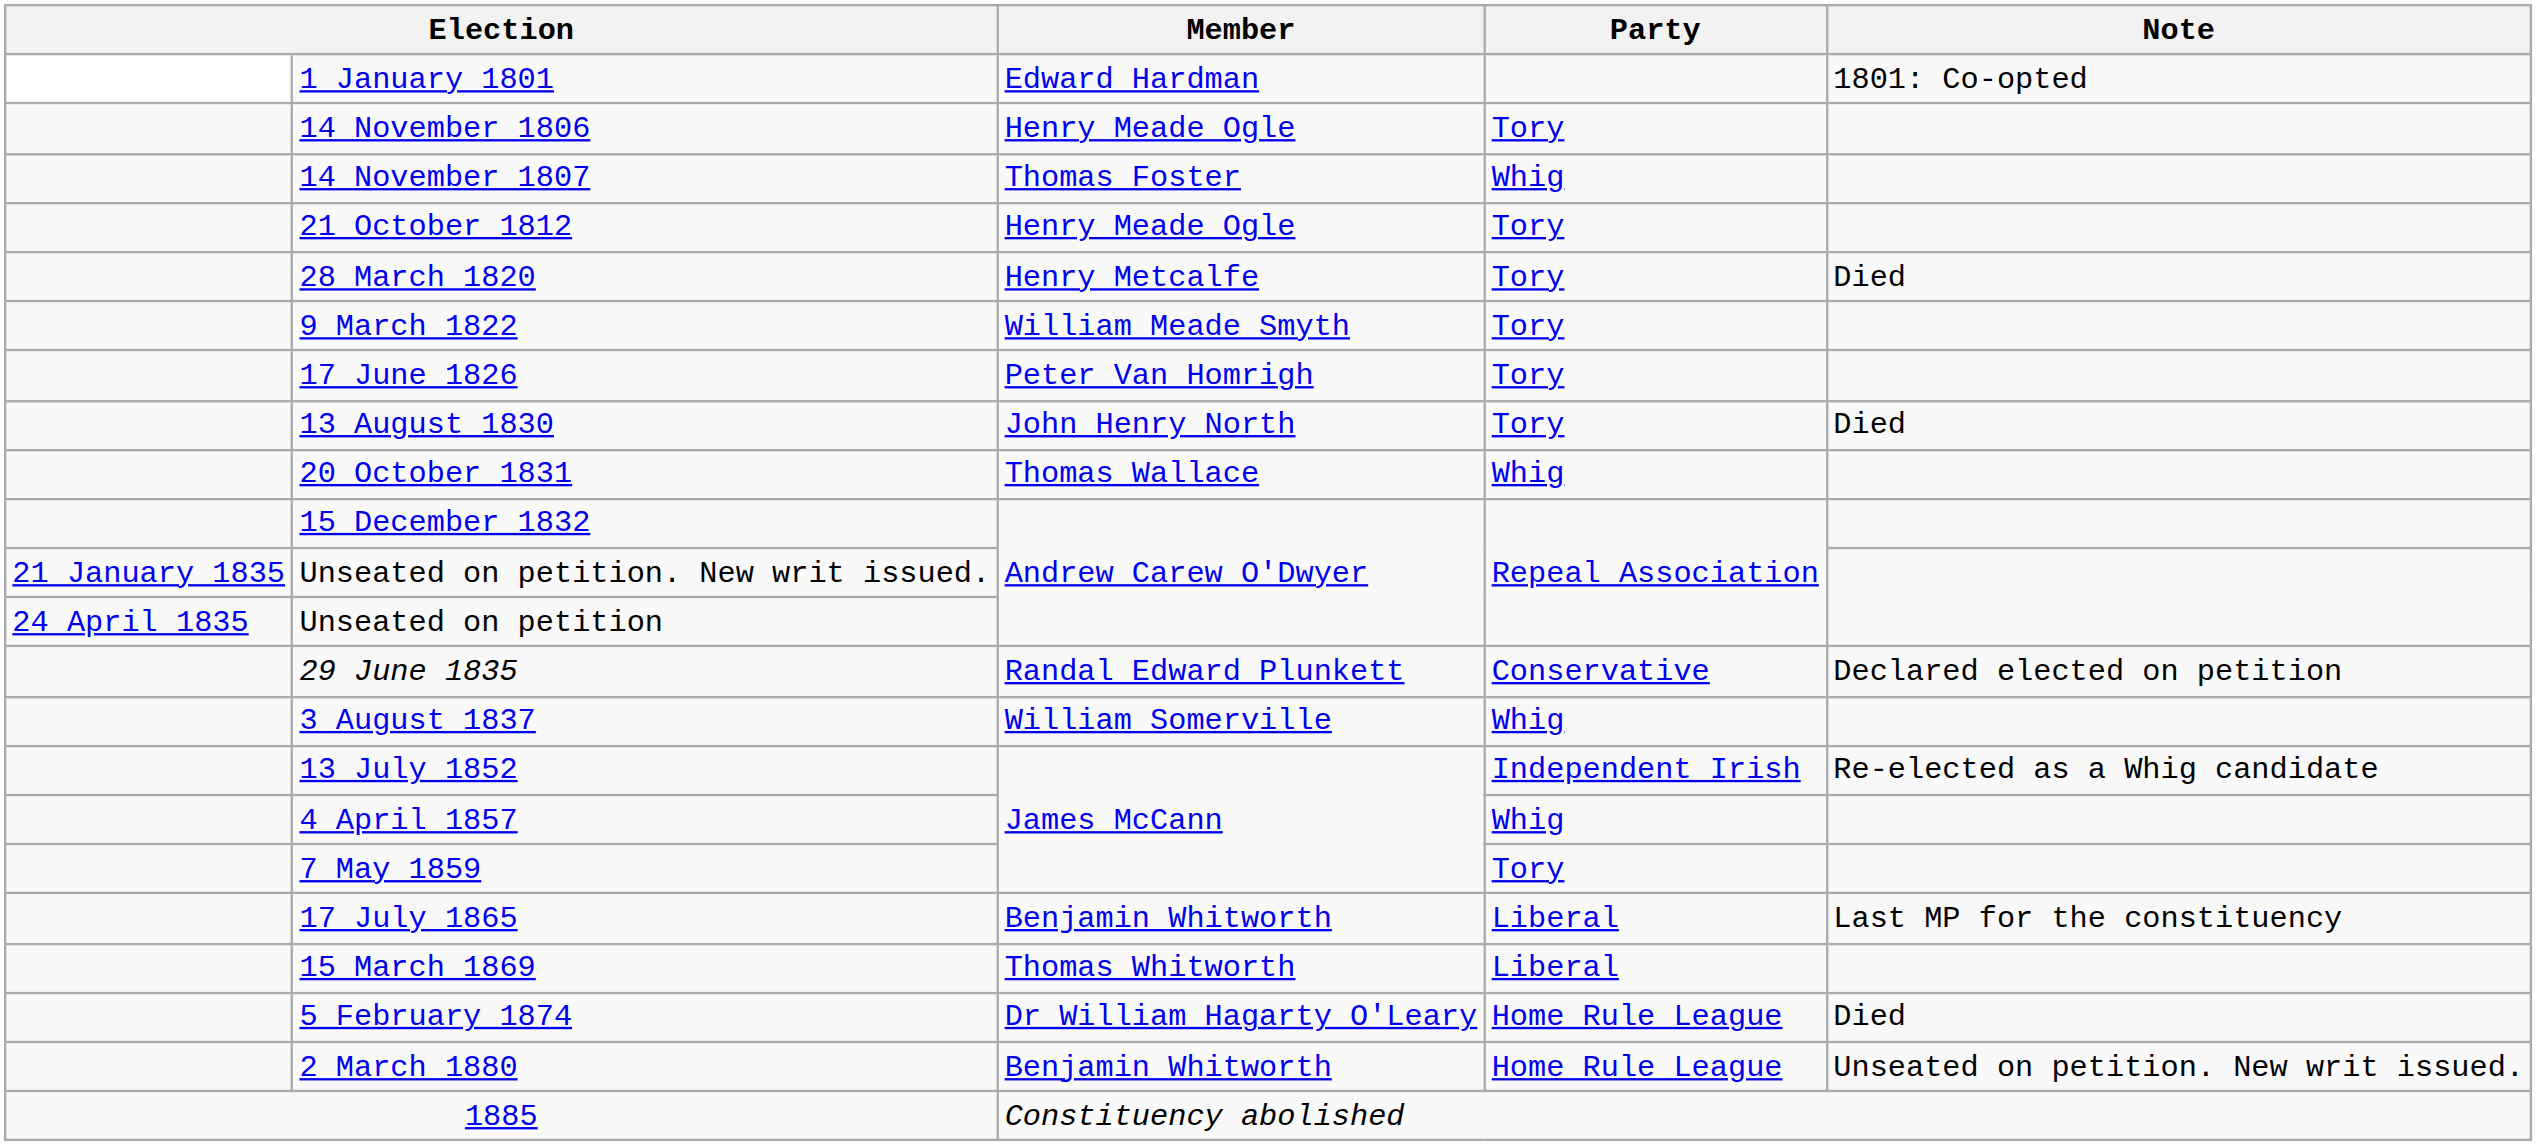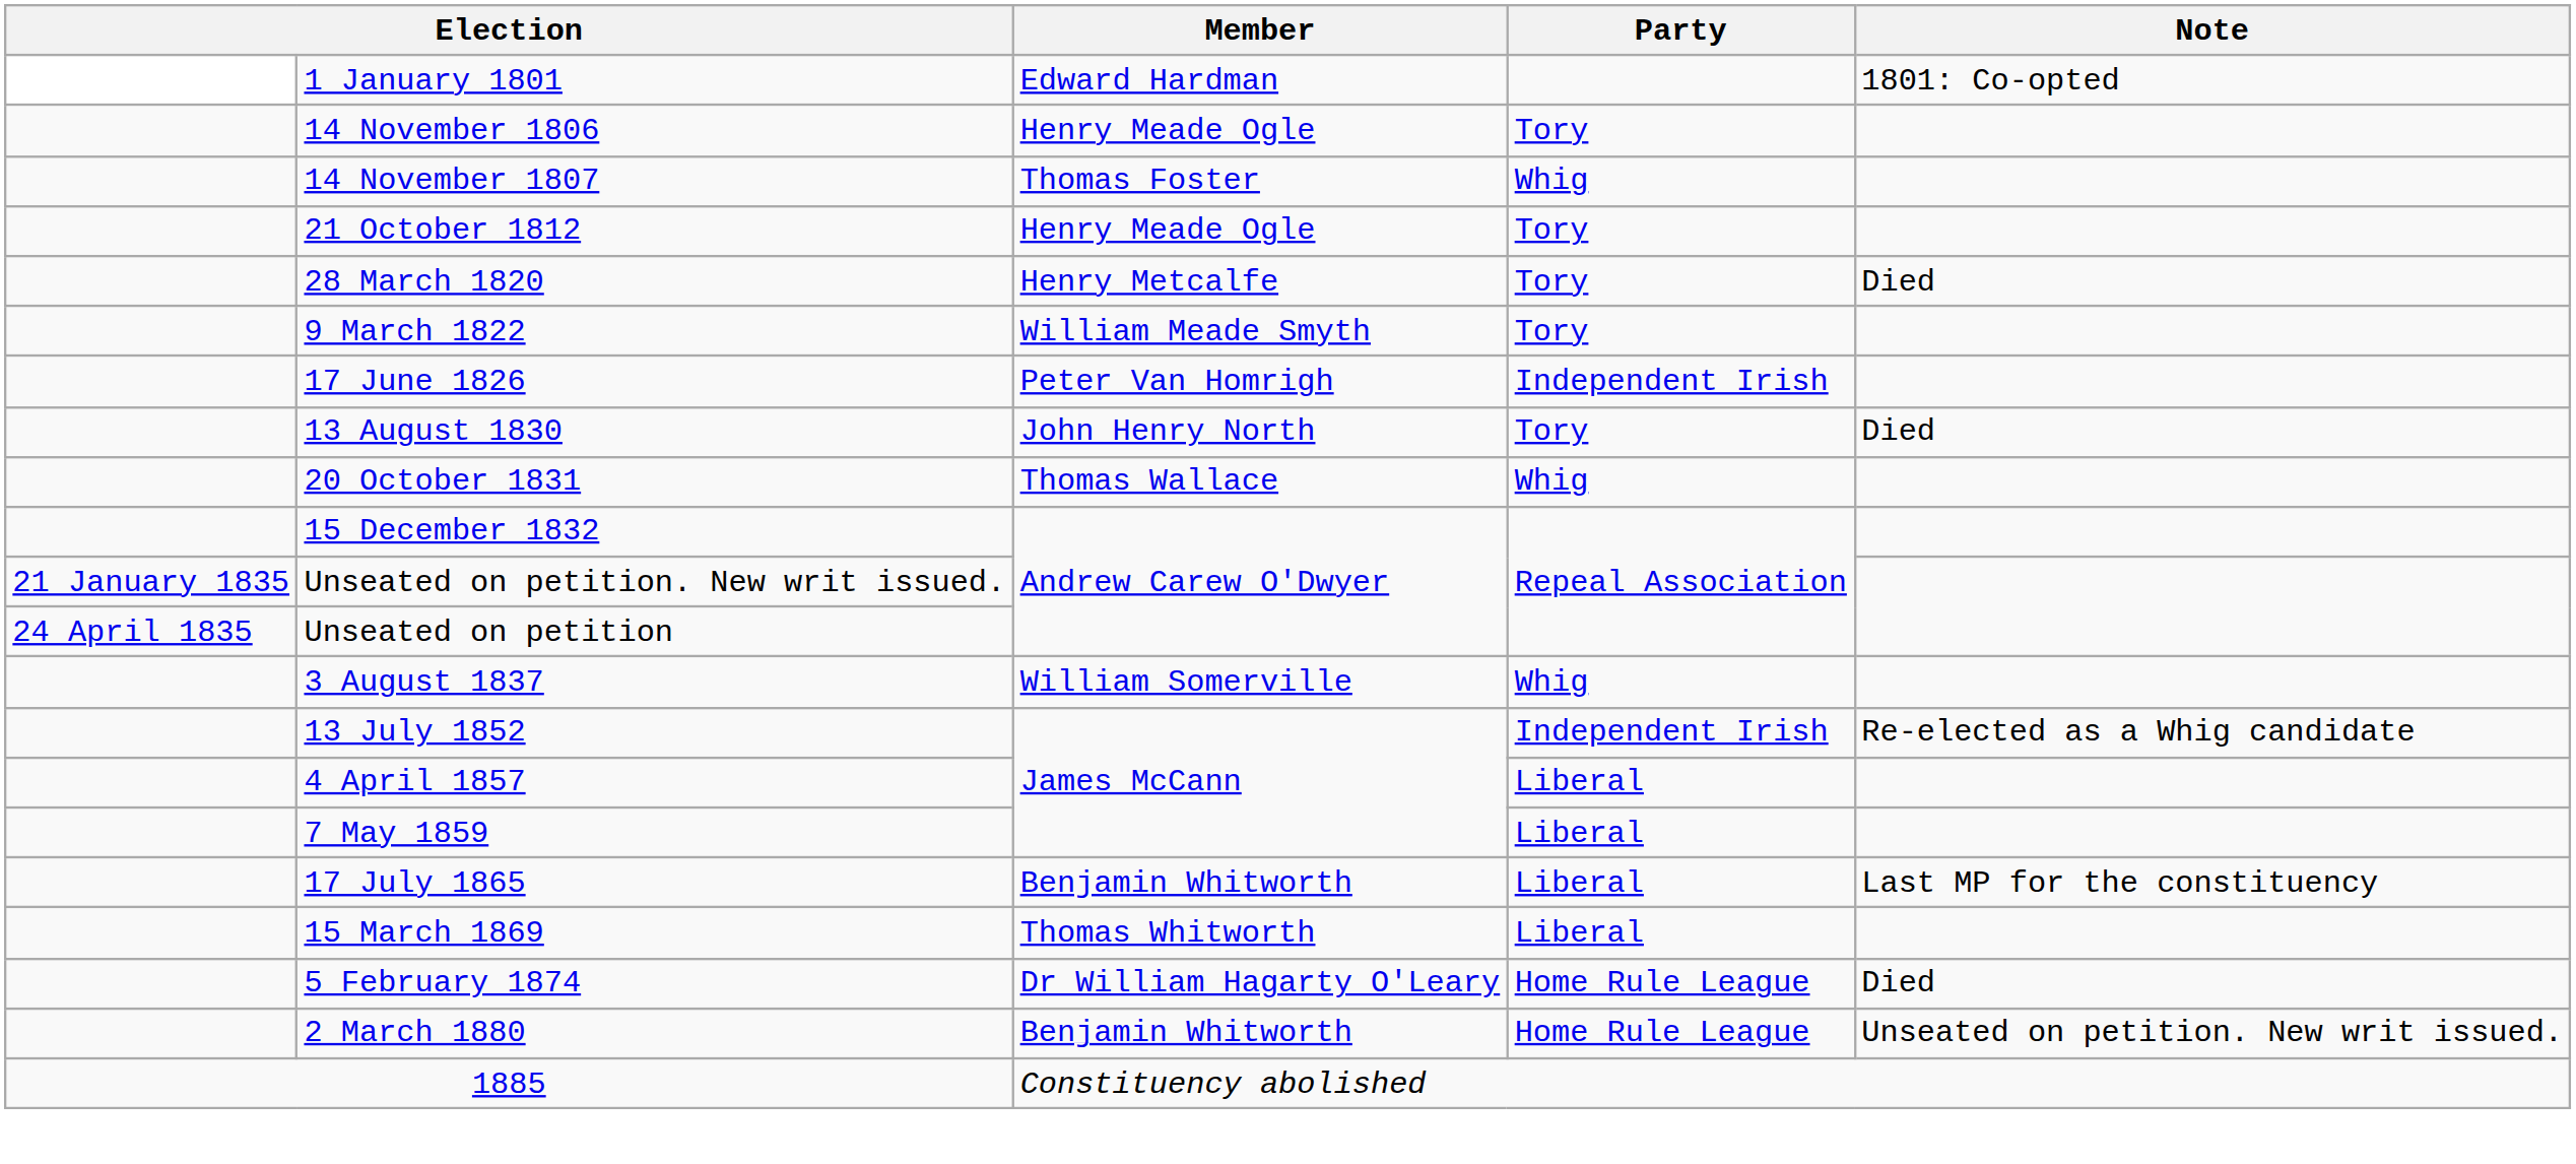17 June 1826 | Party: Tory -> Independent Irish
- row: 29 June 1835 | Randal Edward Plunkett | Conservative | Declared elected on petition
4 April 1857 | Party: Whig -> Liberal
7 May 1859 | Party: Tory -> Liberal
